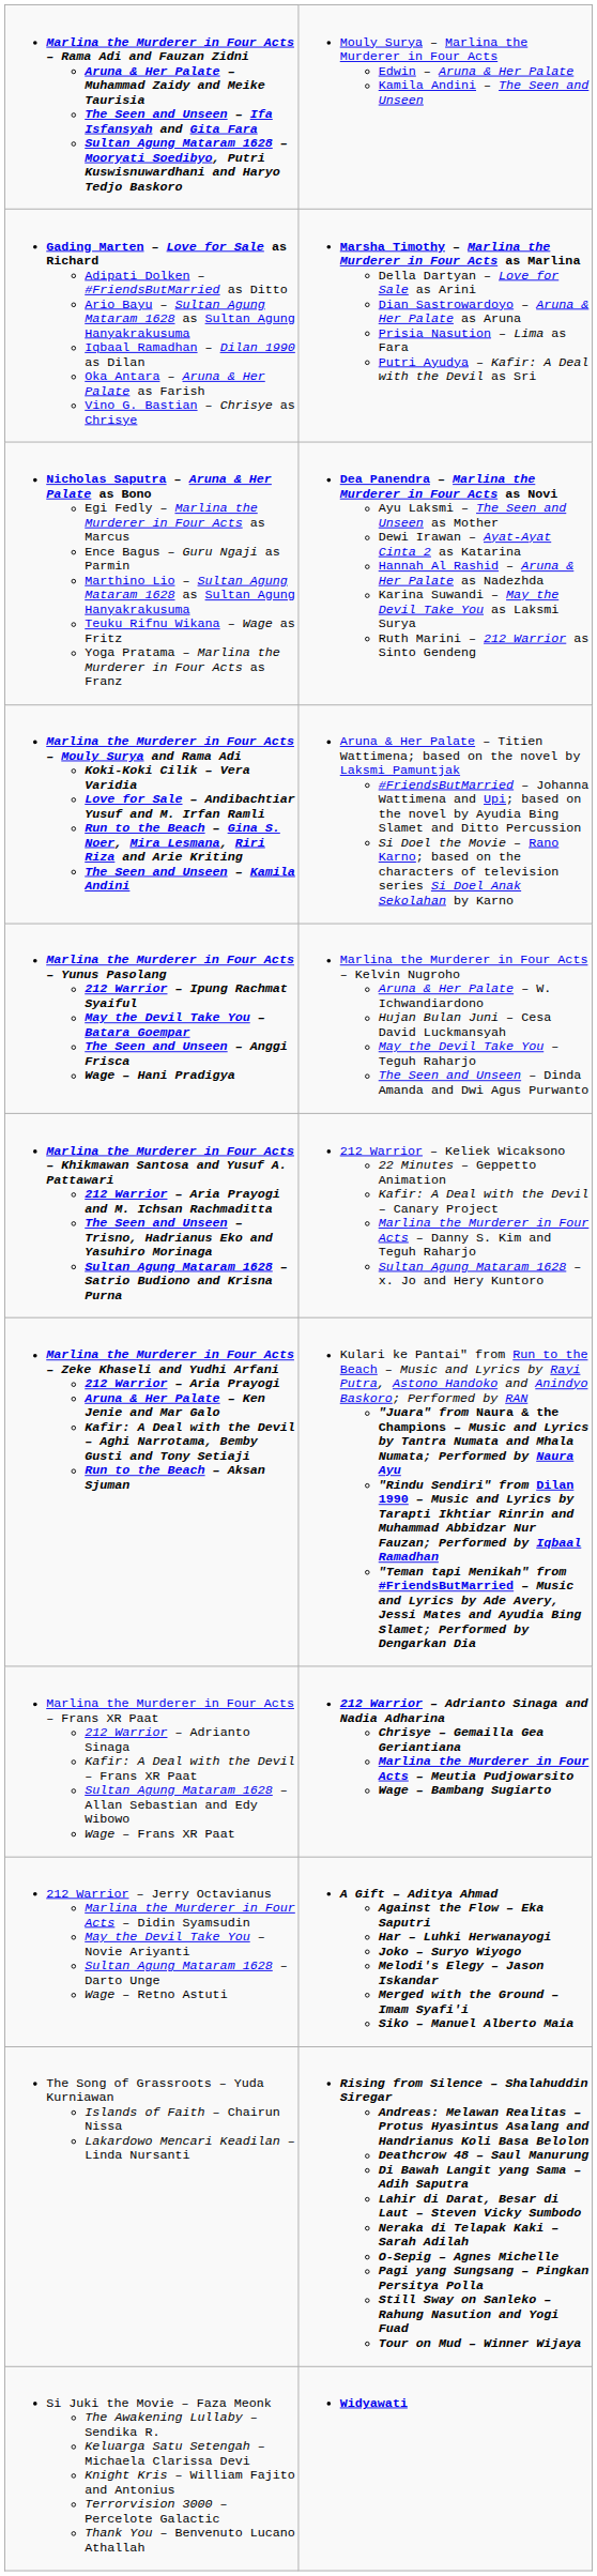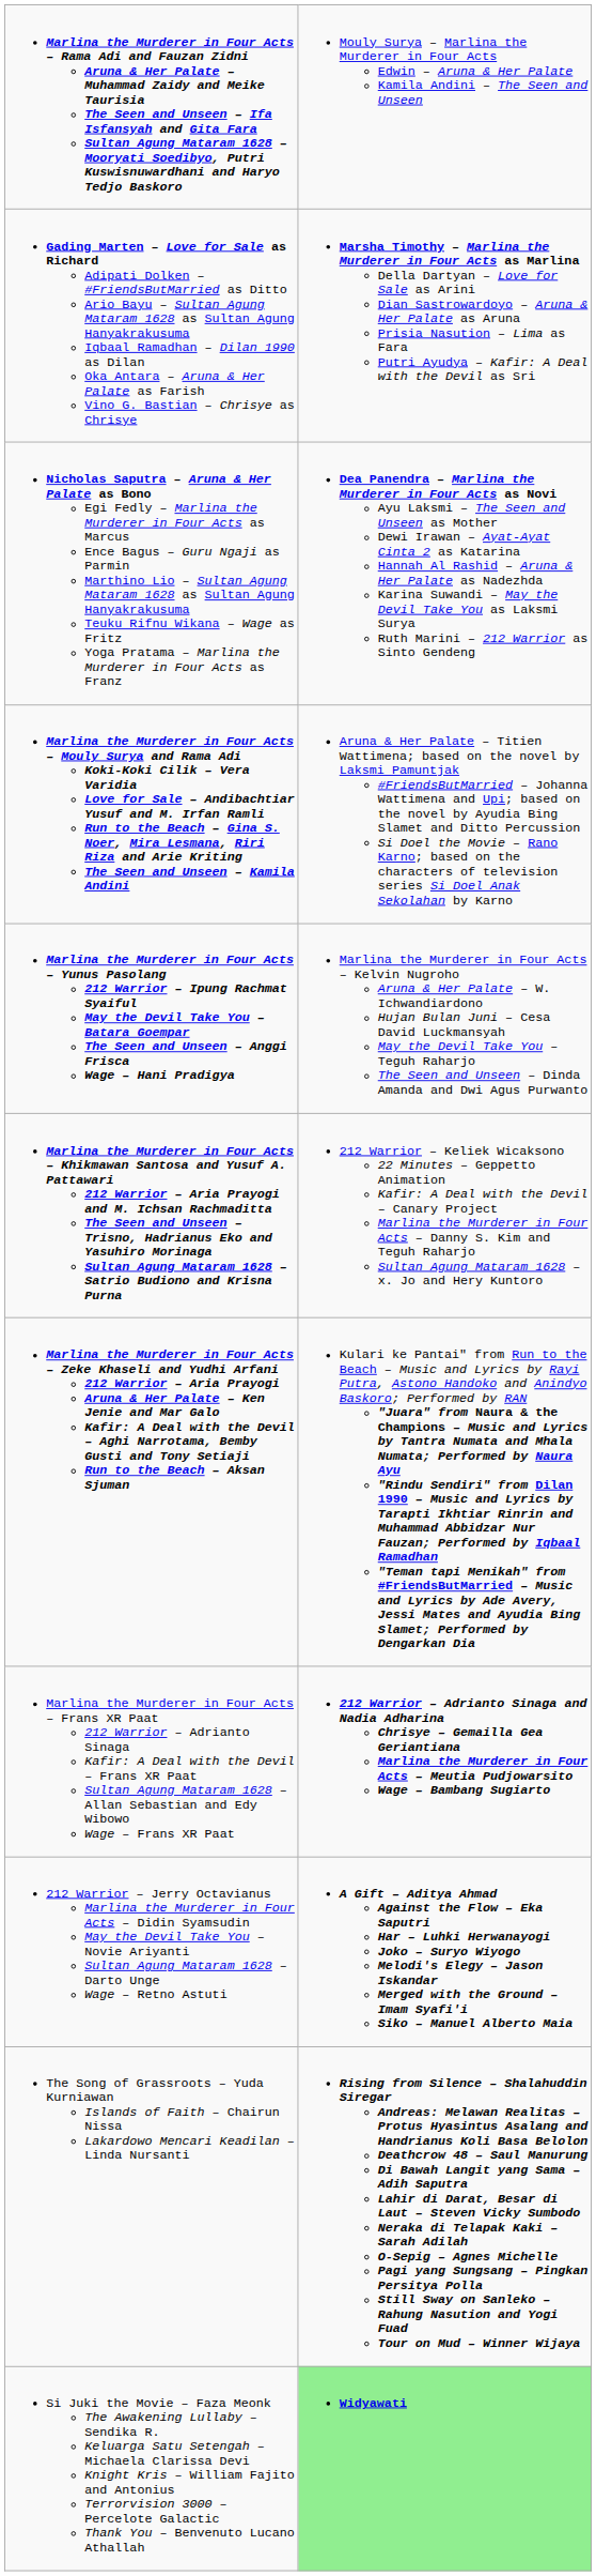row 11 | column 2: no background -> lightgreen background
